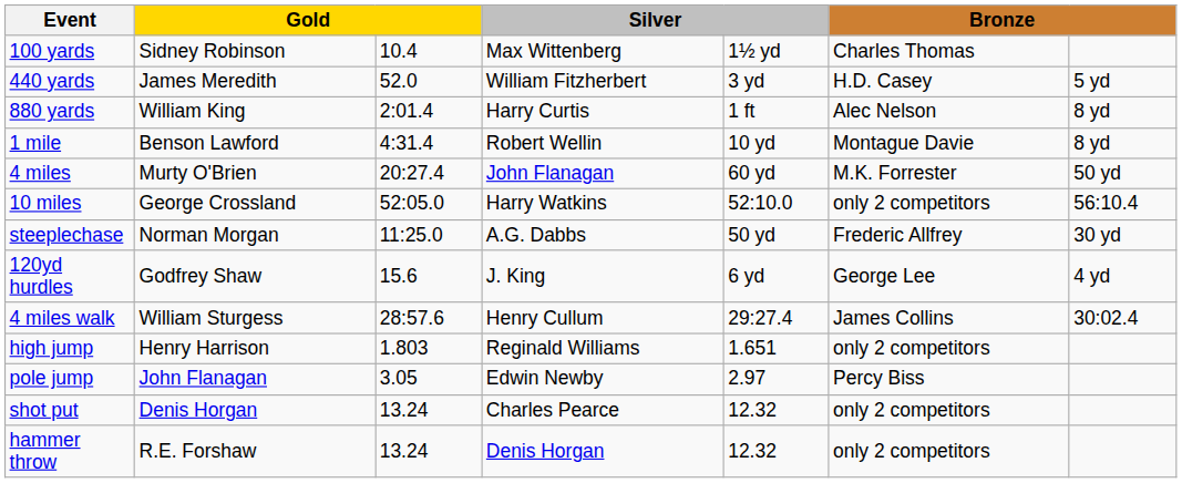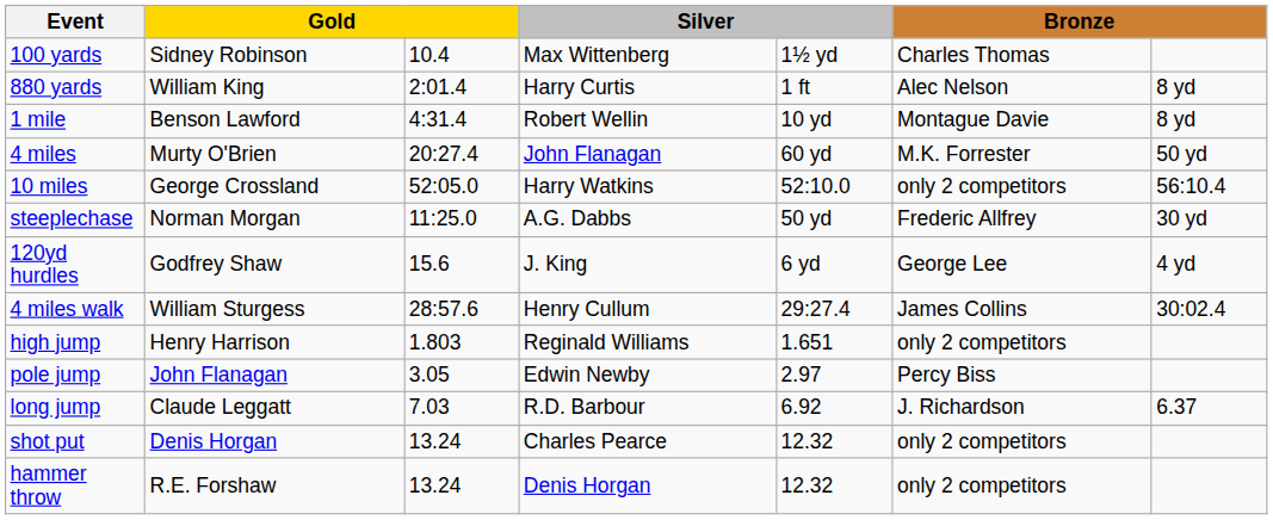- row: 440 yards | James Meredith | 52.0 | William Fitzherbert | 3 yd | H.D. Casey | 5 yd
+ row: long jump | Claude Leggatt | 7.03 | R.D. Barbour | 6.92 | J. Richardson | 6.37
